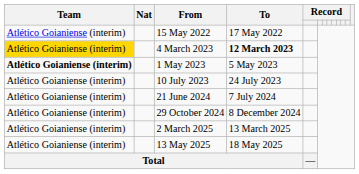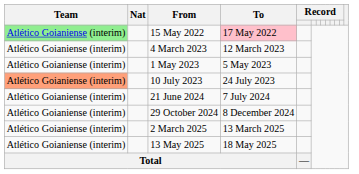15 May 2022 | Team: no background -> lightgreen background
15 May 2022 | To: no background -> pink background
4 March 2023 | Team: gold background -> no background
4 March 2023 | To: bold -> normal
1 May 2023 | Team: bold -> normal
10 July 2023 | Team: no background -> lightsalmon background
